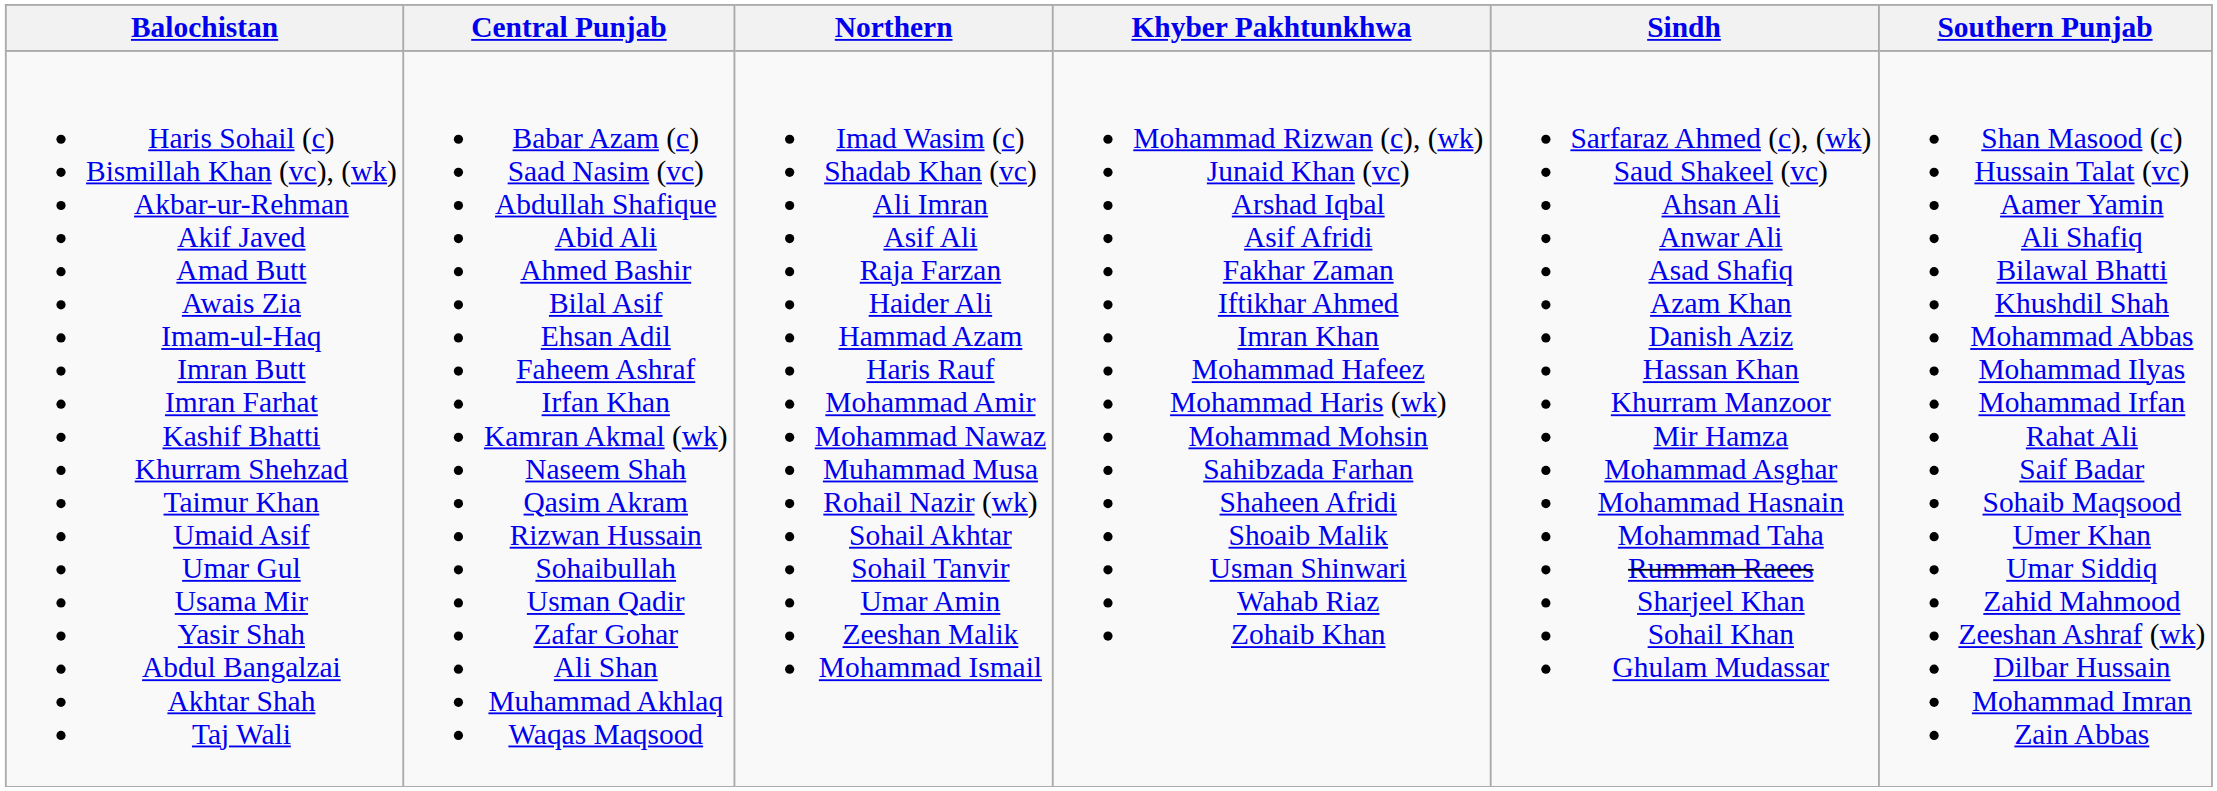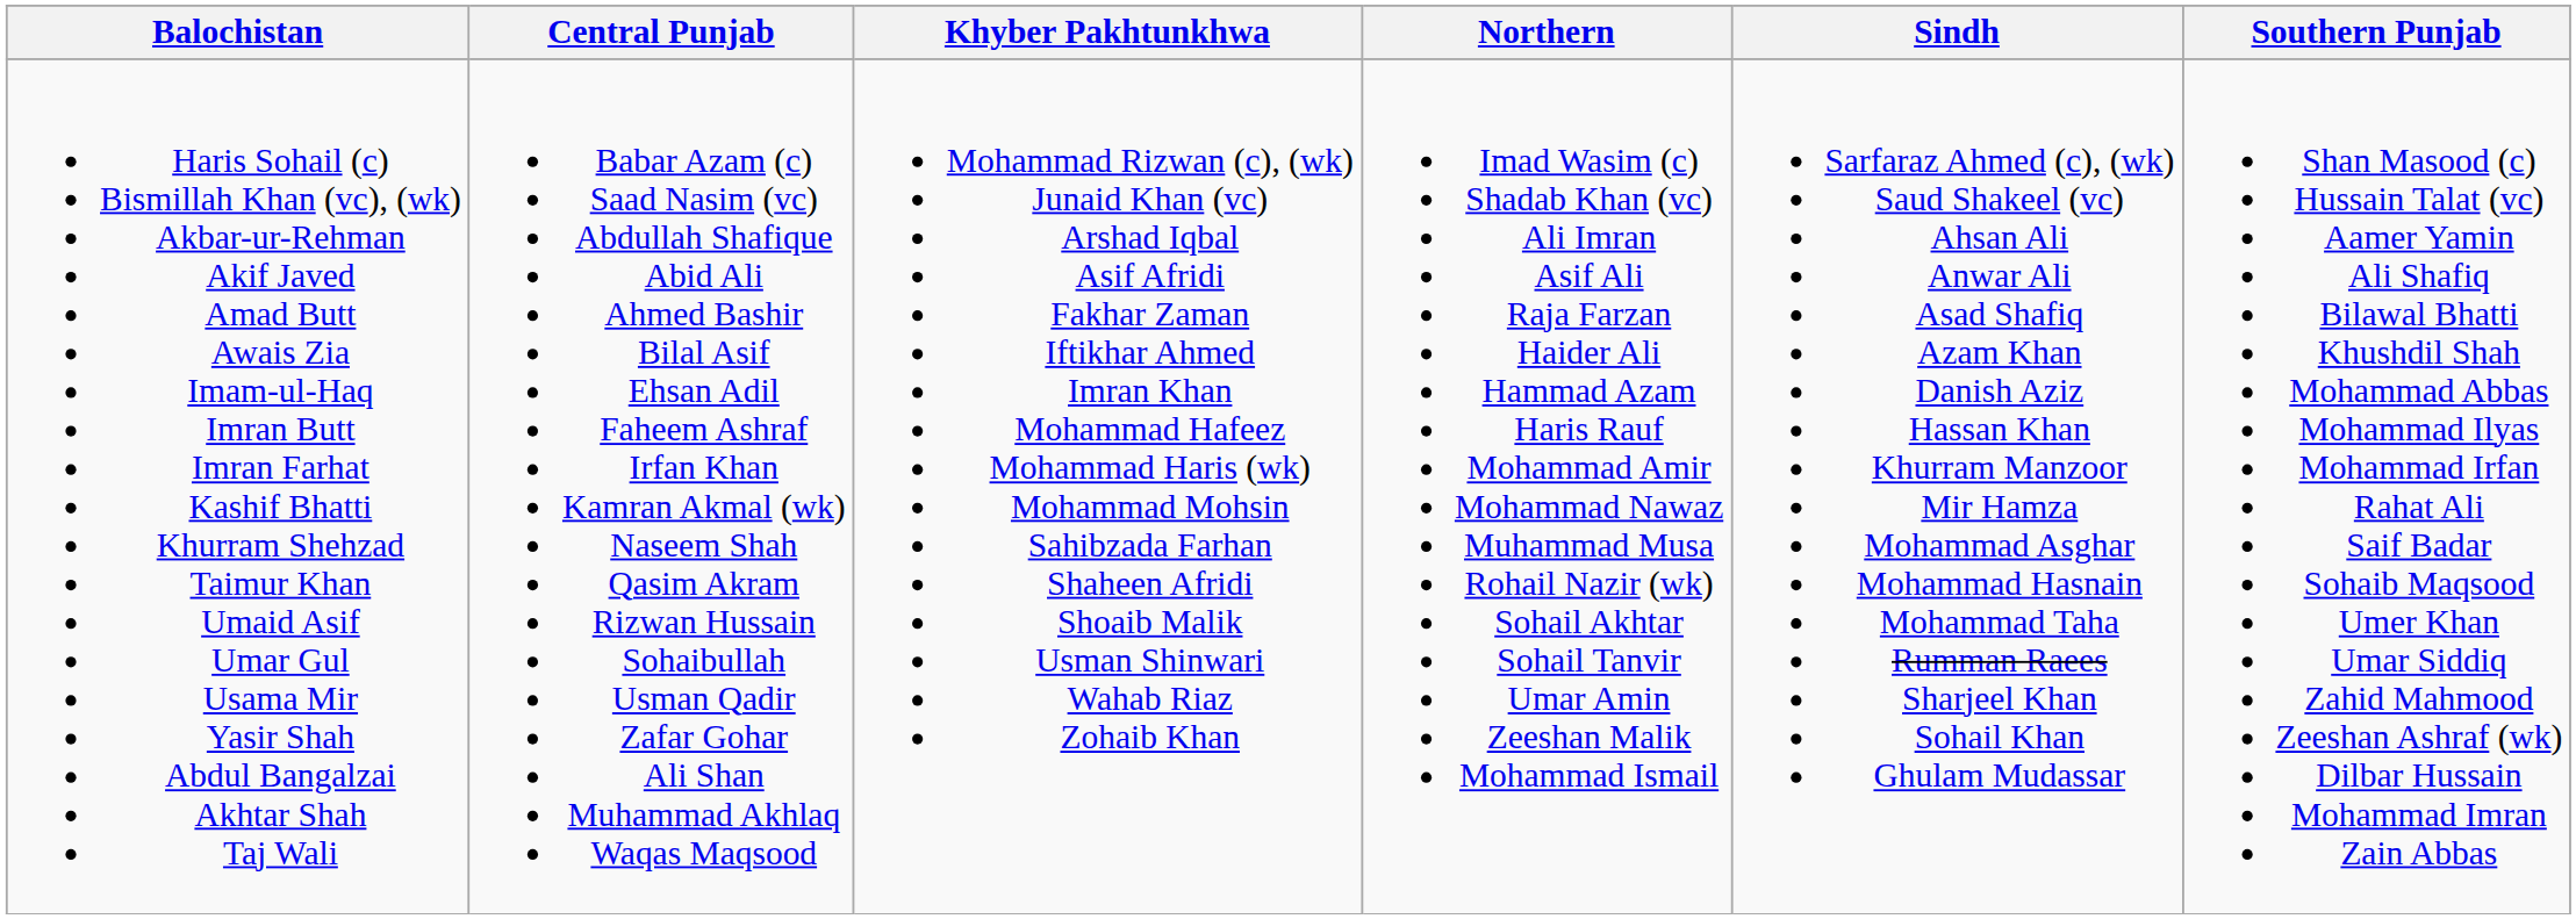columns swapped: Khyber Pakhtunkhwa <-> Northern
